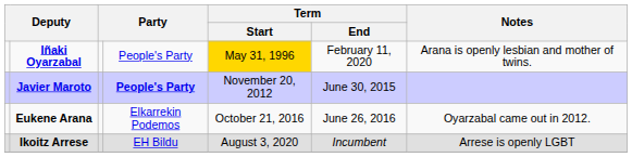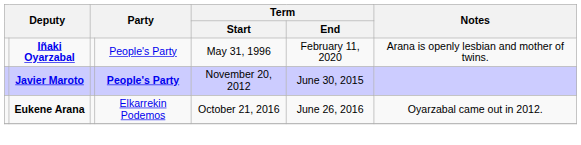Iñaki Oyarzabal | Term / Start: gold background -> no background
- row: Ikoitz Arrese | EH Bildu | August 3, 2020 | Incumbent | Arrese is openly LGBT
